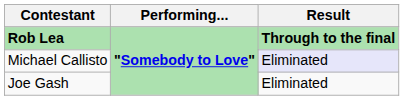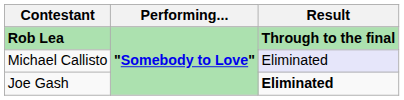Joe Gash | Result: normal -> bold
